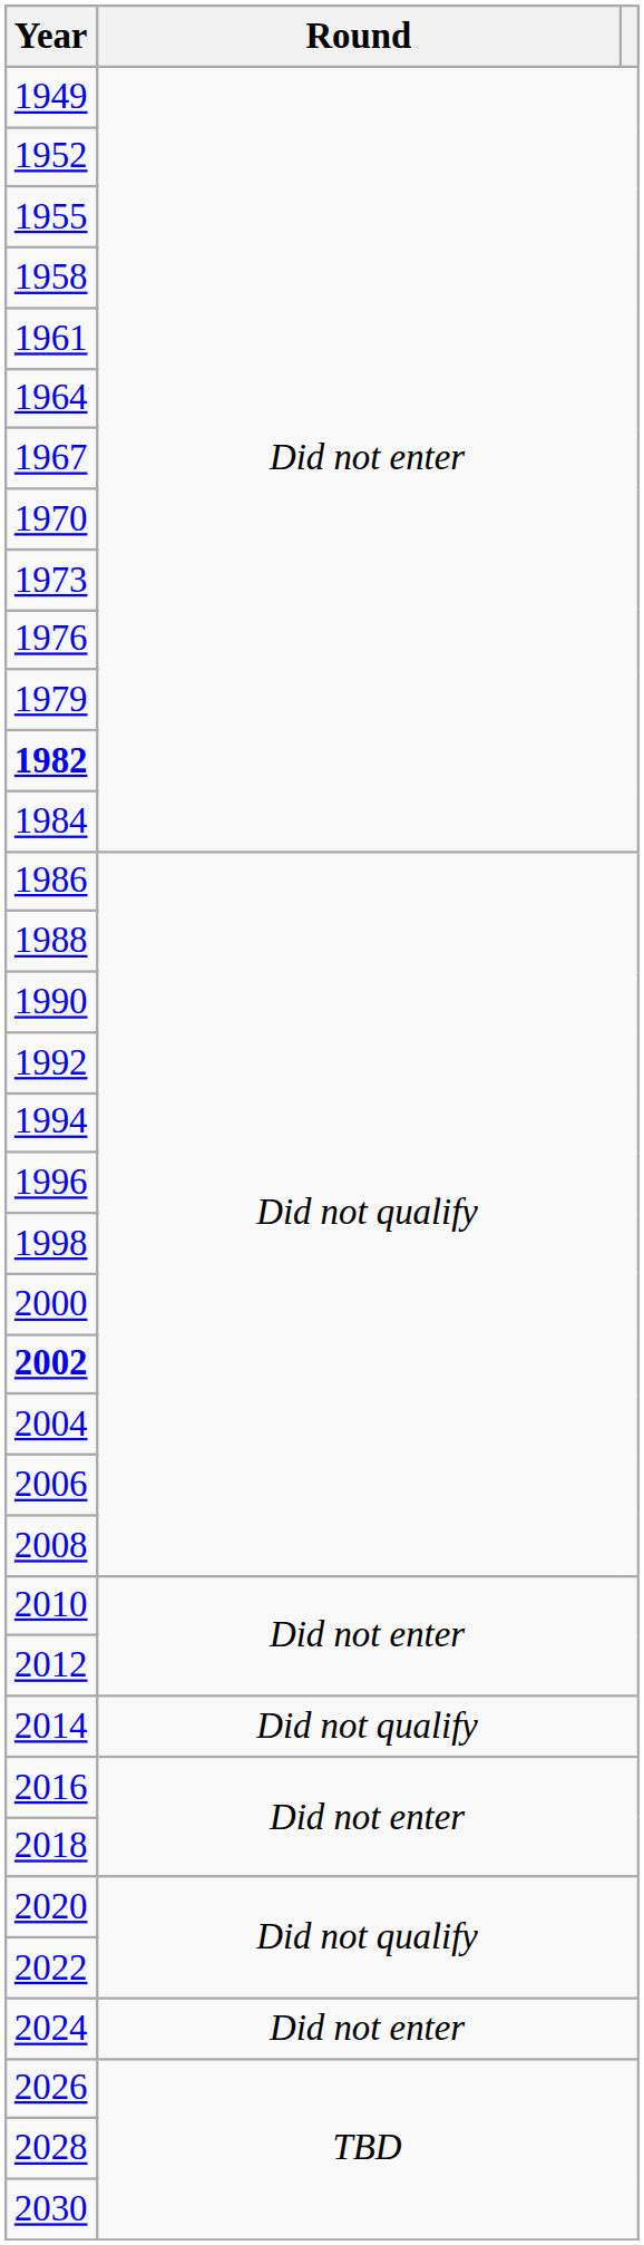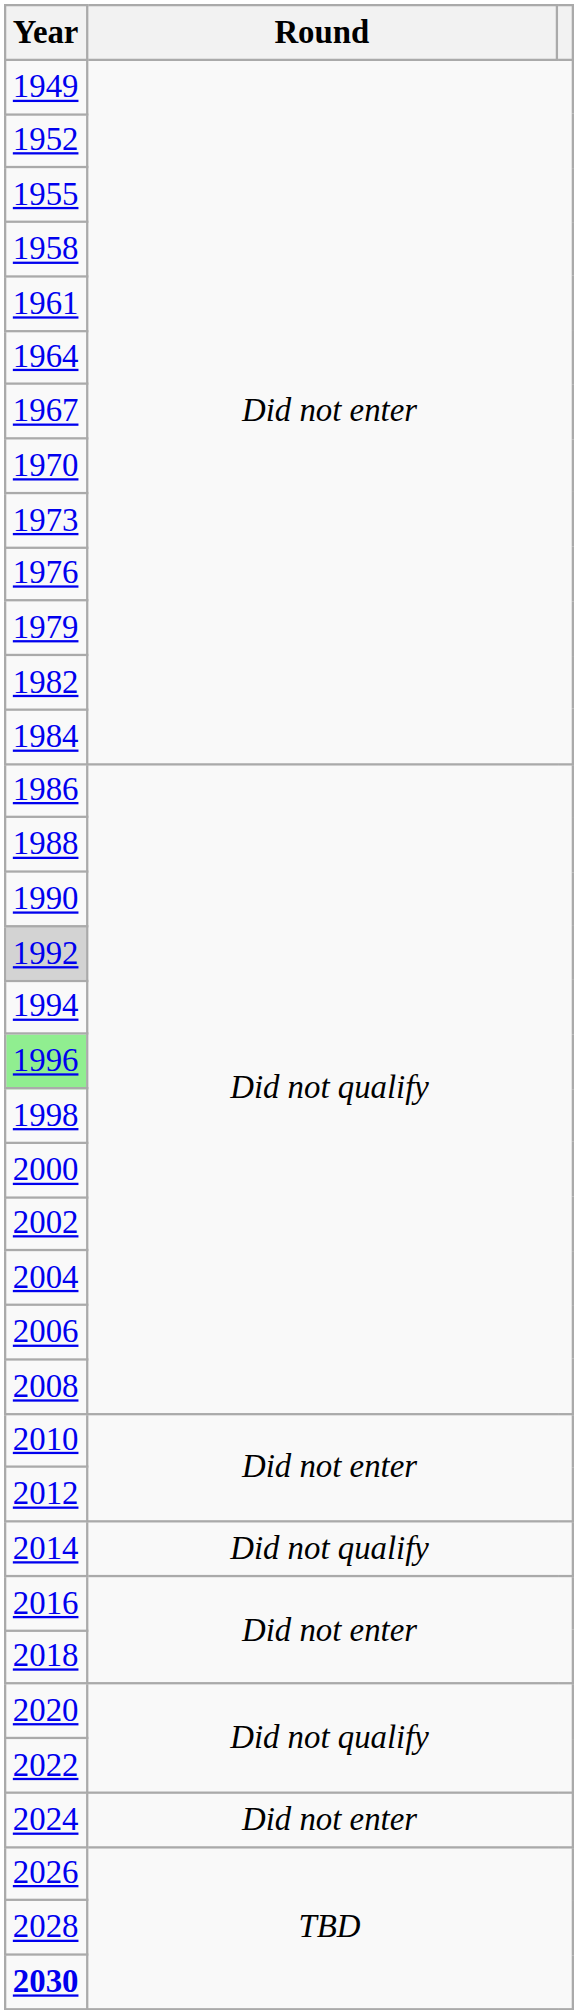1982 | Year: bold -> normal
1992 | Year: no background -> lightgrey background
1996 | Year: no background -> lightgreen background
2002 | Year: bold -> normal
2030 | Year: normal -> bold
